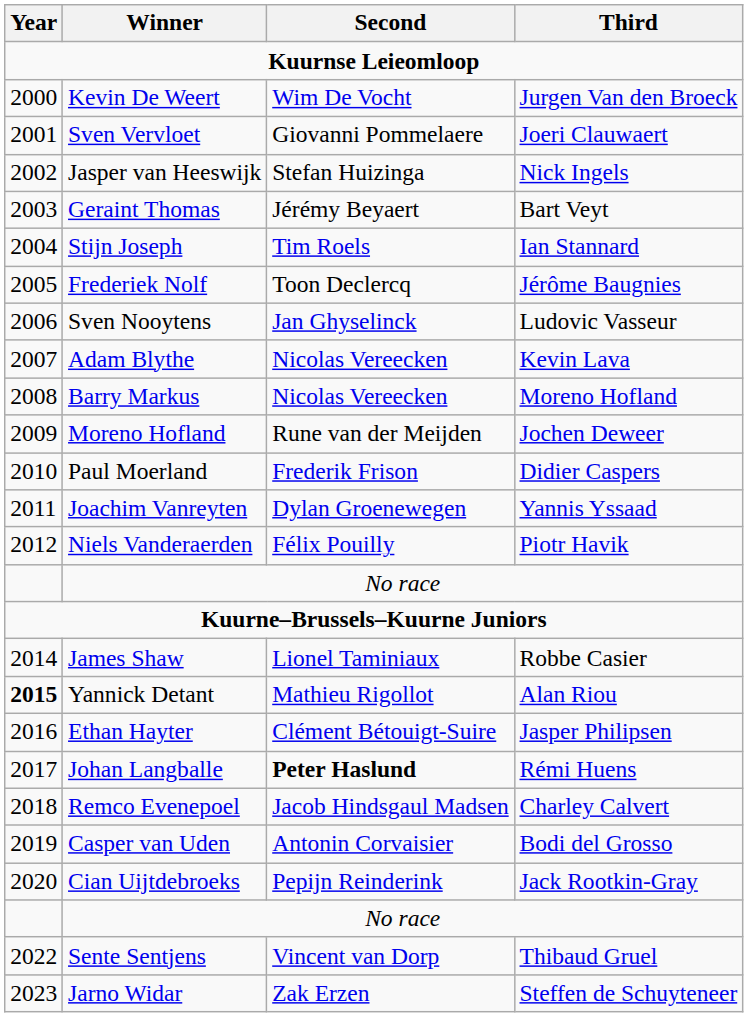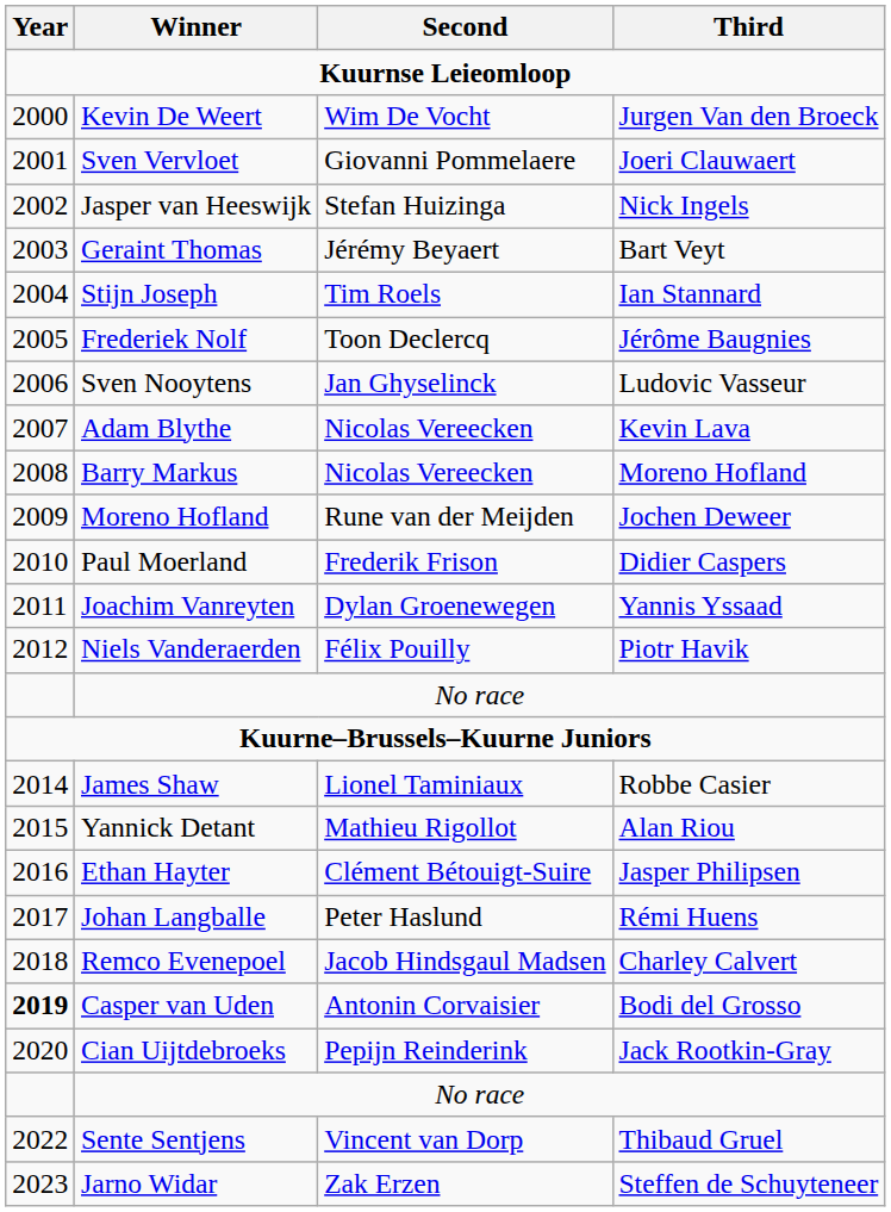Yannick Detant | Year: bold -> normal
Johan Langballe | Second: bold -> normal
Casper van Uden | Year: normal -> bold
